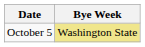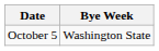October 5 | Bye Week: khaki background -> no background
